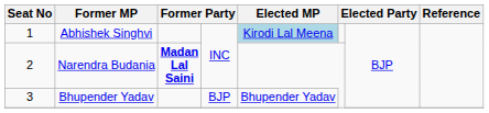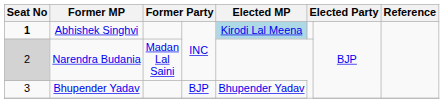Abhishek Singhvi | Seat No: normal -> bold
Narendra Budania | Seat No: no background -> lightgrey background
Narendra Budania | column 3: bold -> normal
